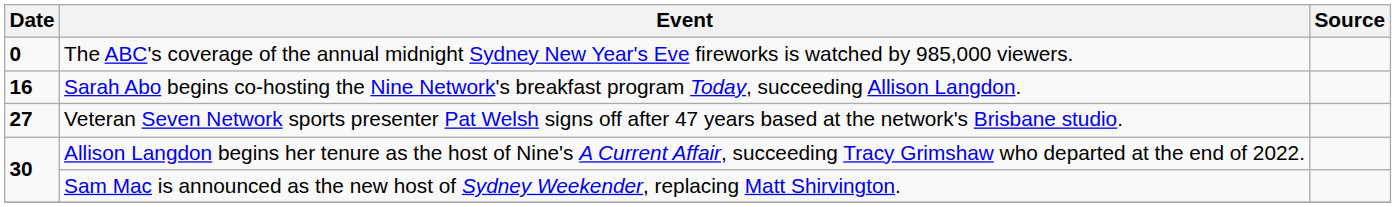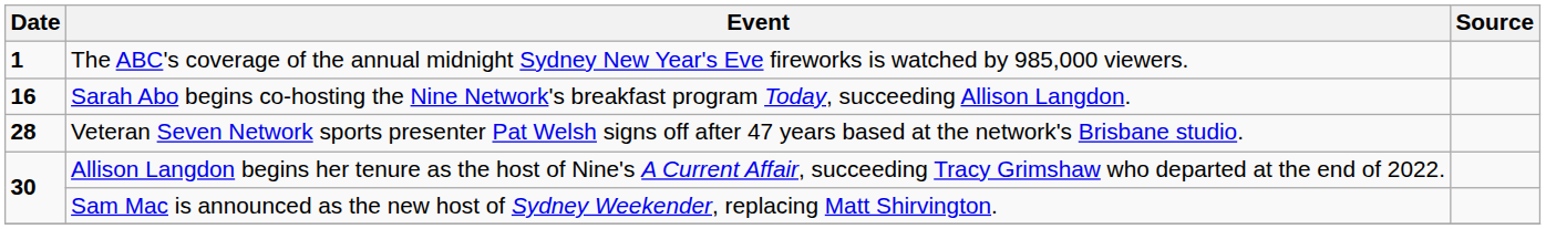row 2 | Date: 0 -> 1
row 4 | Date: 27 -> 28
